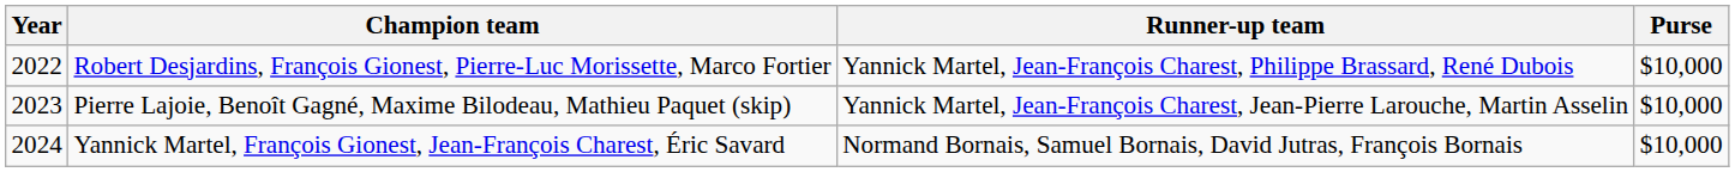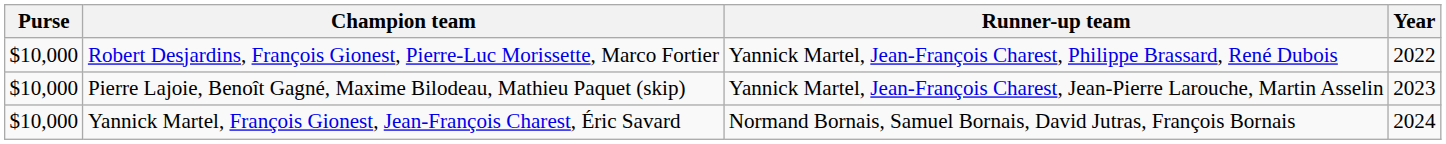columns swapped: Year <-> Purse
